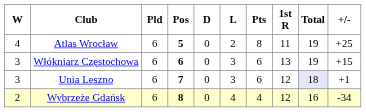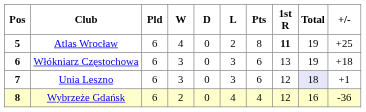columns swapped: Pos <-> W
Atlas Wrocław | 1st R: normal -> bold
Włókniarz Częstochowa | +/-: +15 -> +18
Wybrzeże Gdańsk | +/-: -34 -> -36
